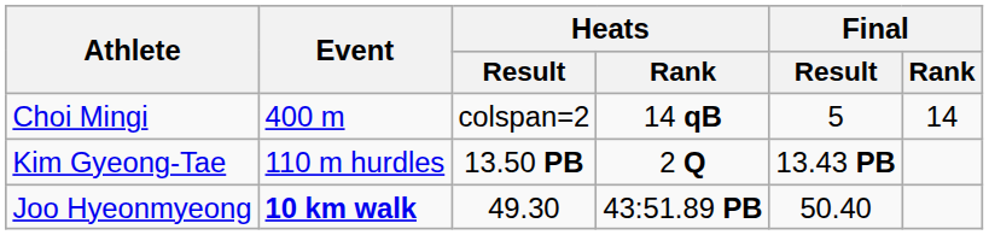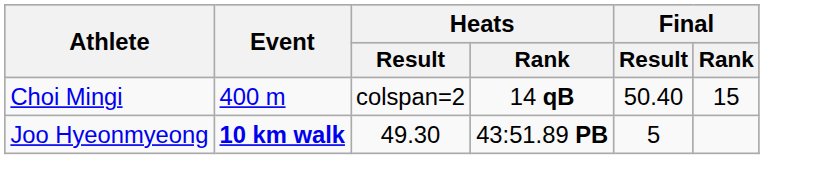Choi Mingi | Final / Result: 5 -> 50.40
Choi Mingi | Final / Rank: 14 -> 15
- row: Kim Gyeong-Tae | 110 m hurdles | 13.50 PB | 2 Q | 13.43 PB
Joo Hyeonmyeong | Final / Result: 50.40 -> 5
